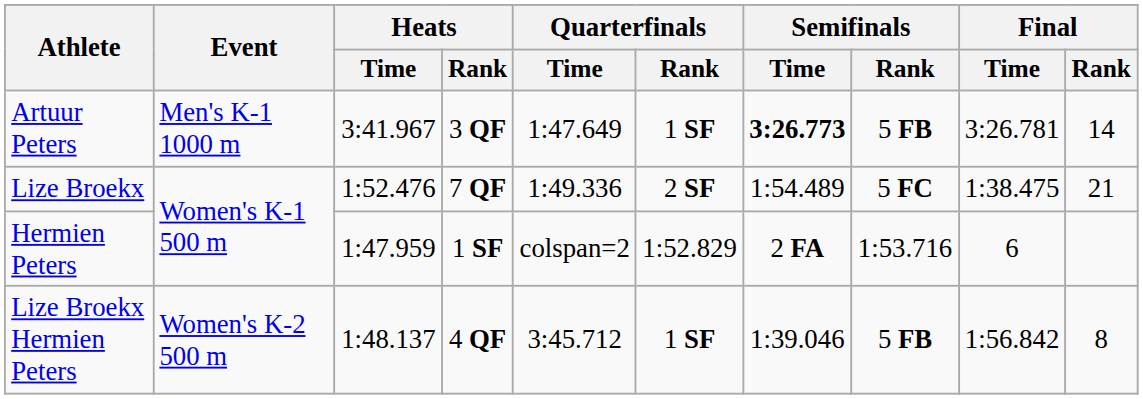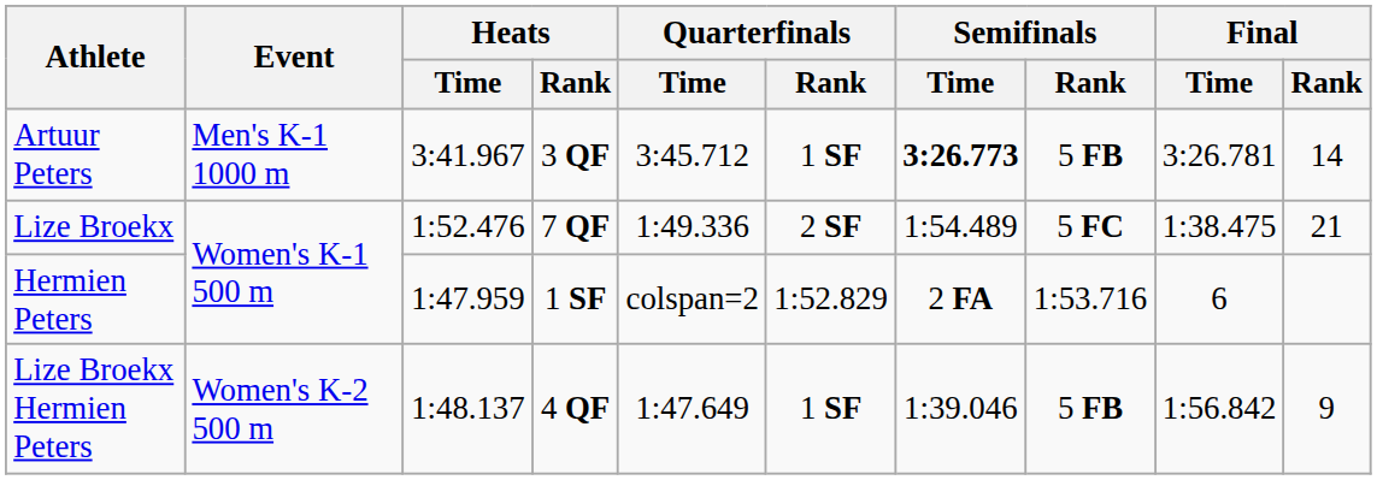Artuur Peters | Quarterfinals / Time: 1:47.649 -> 3:45.712
Lize Broekx Hermien Peters | Quarterfinals / Time: 3:45.712 -> 1:47.649
Lize Broekx Hermien Peters | Final / Rank: 8 -> 9
